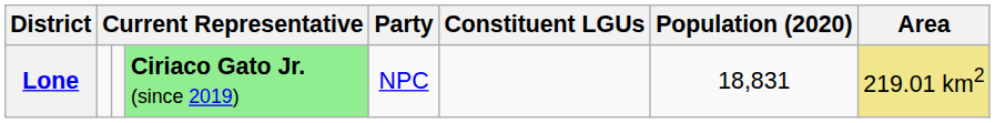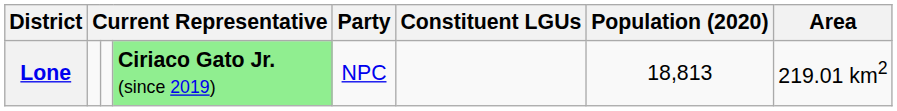Lone | Population (2020): 18,831 -> 18,813
Lone | Area: khaki background -> no background
